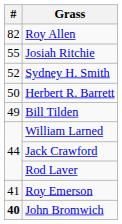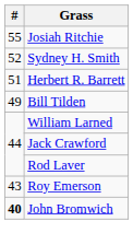- row: 82 | Roy Allen
Herbert R. Barrett | #: 50 -> 51
Roy Emerson | #: 41 -> 43
